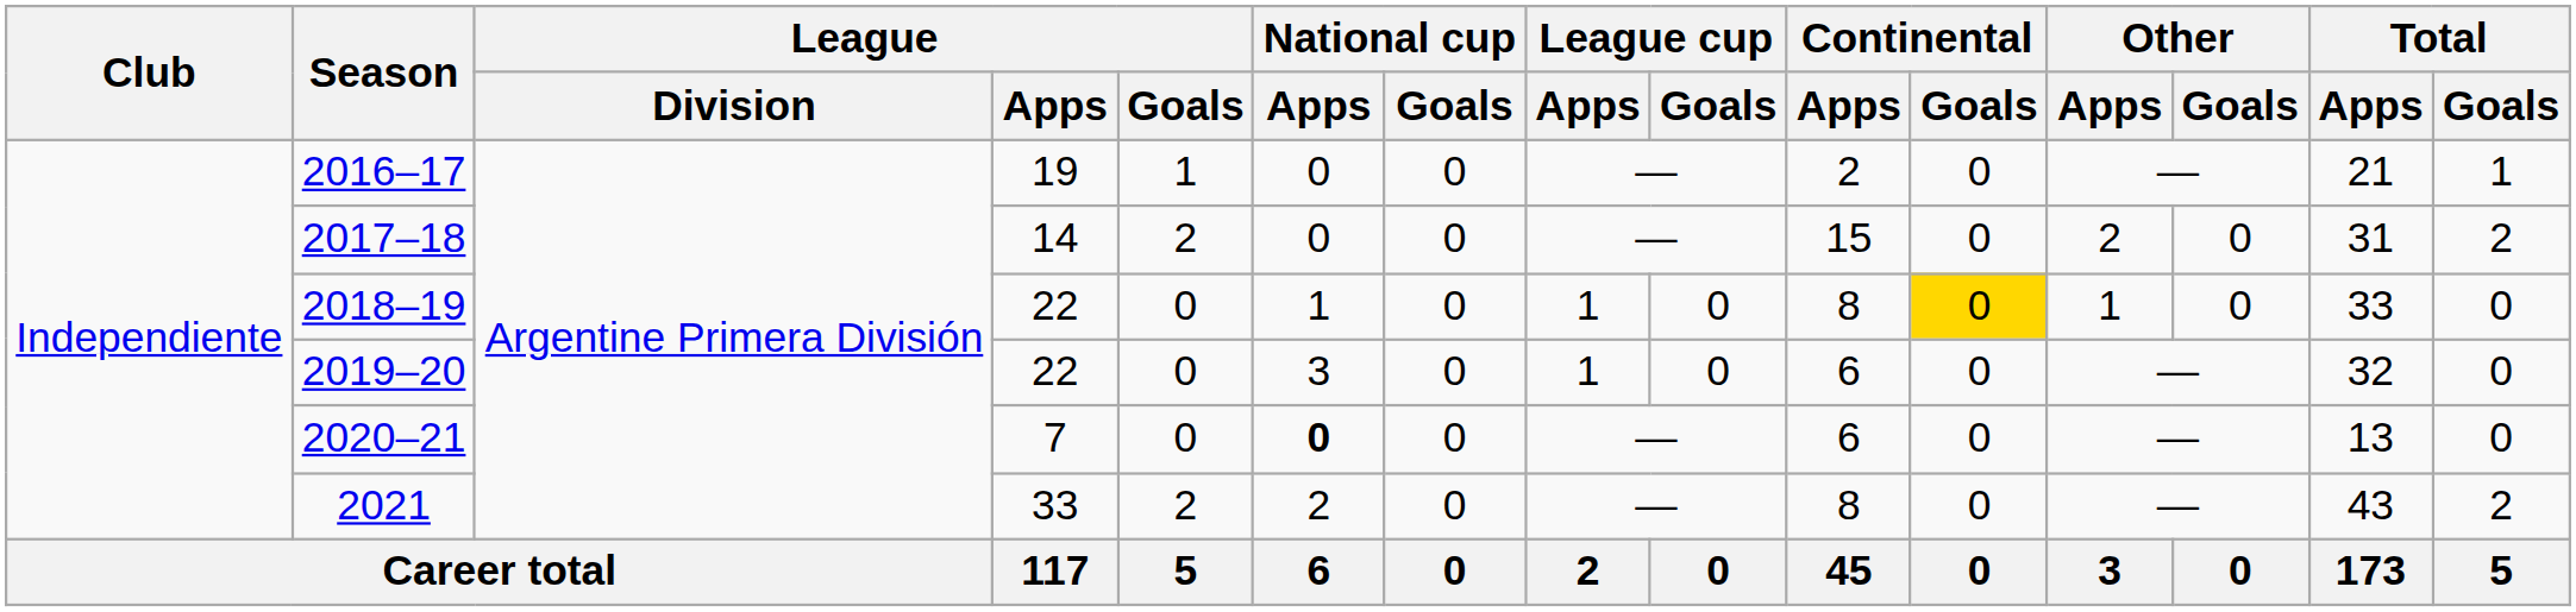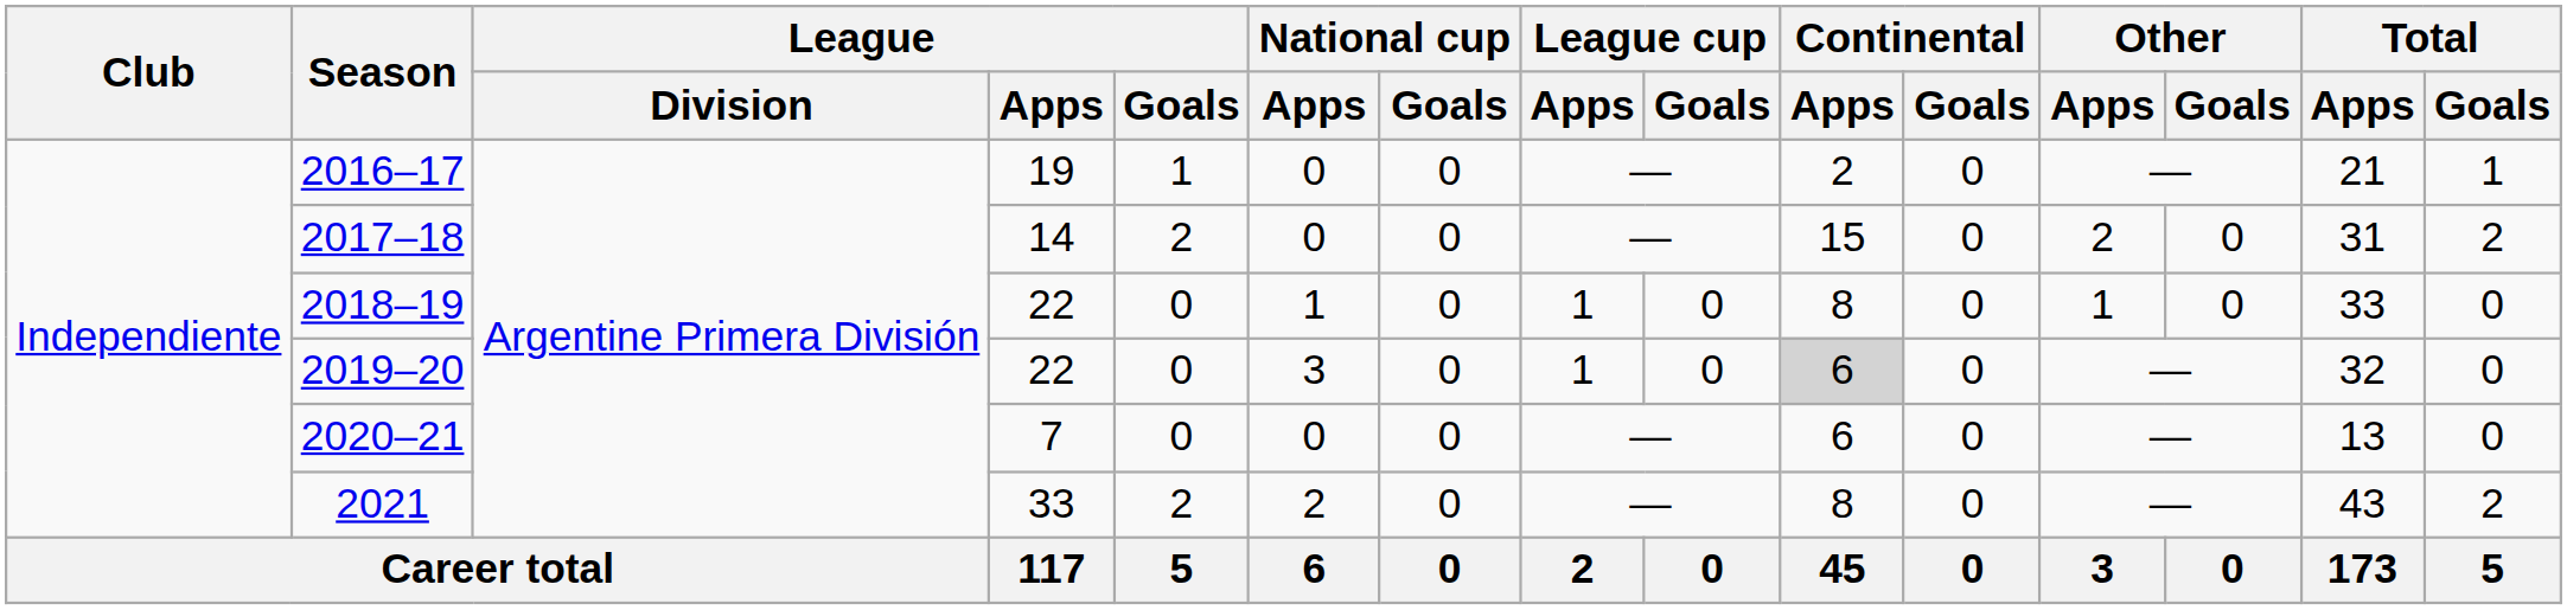2018–19 | Continental / Goals: gold background -> no background
2019–20 | Continental / Apps: no background -> lightgrey background
2020–21 | National cup / Apps: bold -> normal
